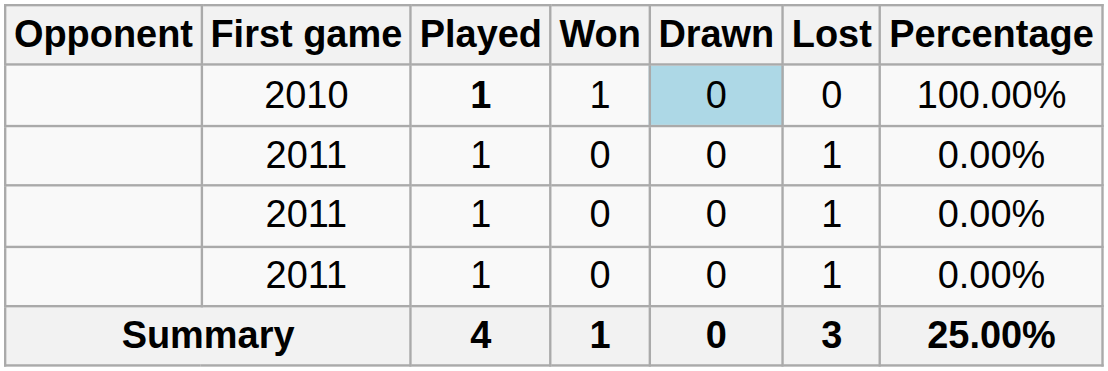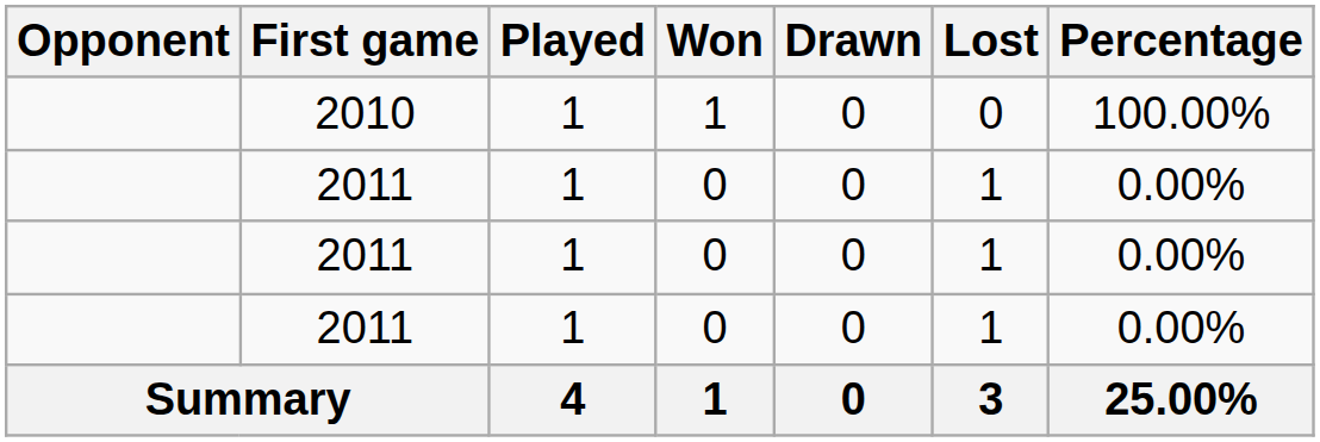2010 | Played: bold -> normal
2010 | Drawn: lightblue background -> no background
